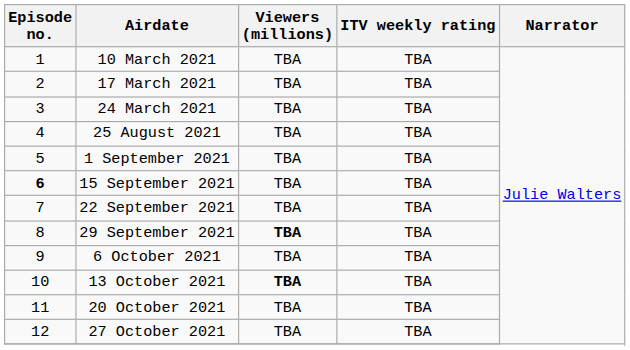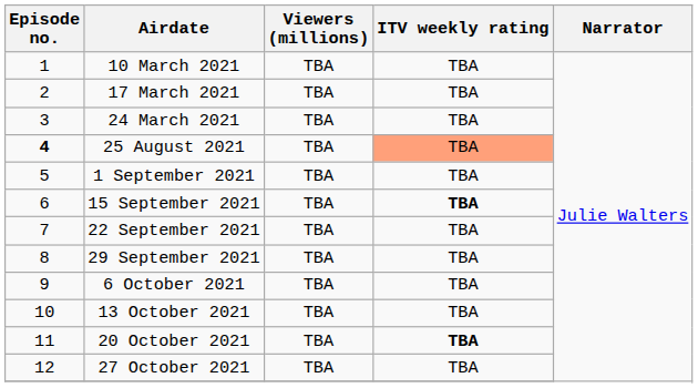25 August 2021 | Episode no.: normal -> bold
25 August 2021 | ITV weekly rating: no background -> lightsalmon background
15 September 2021 | Episode no.: bold -> normal
15 September 2021 | ITV weekly rating: normal -> bold
29 September 2021 | Viewers (millions): bold -> normal
13 October 2021 | Viewers (millions): bold -> normal
20 October 2021 | ITV weekly rating: normal -> bold
